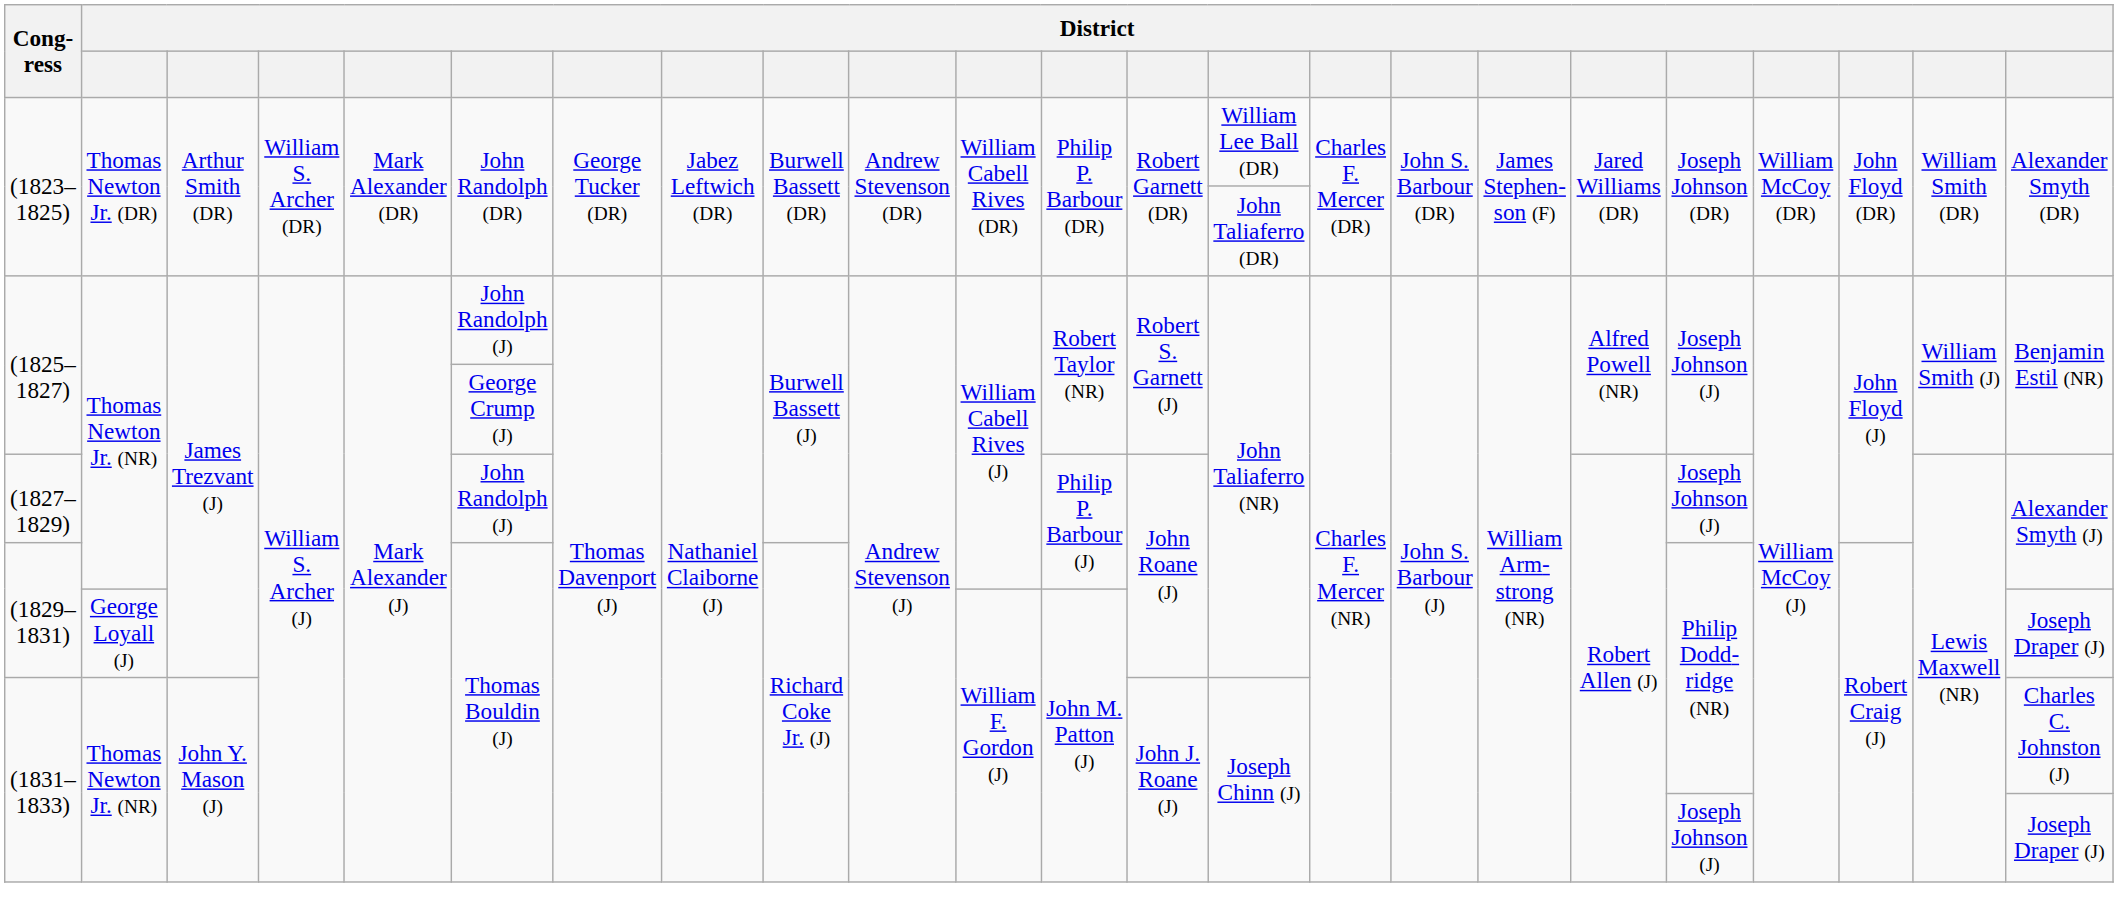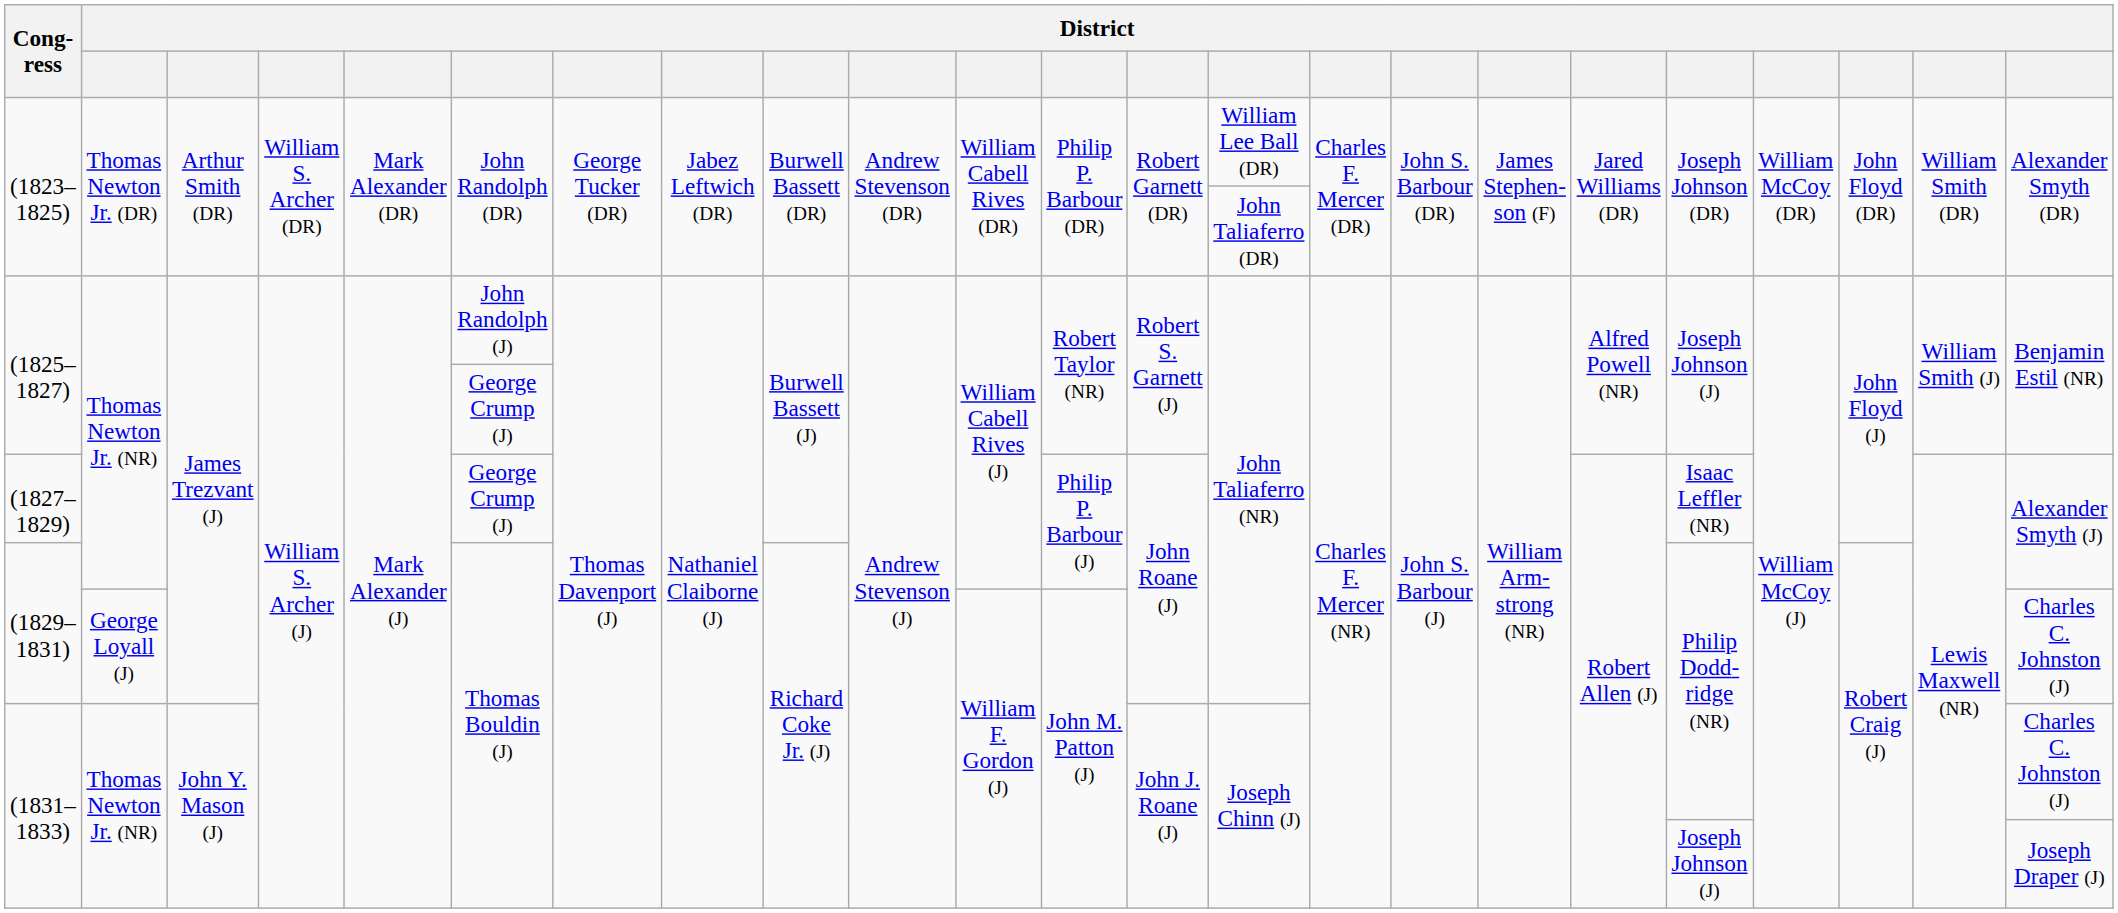(1827–1829) | column 6: John Randolph (J) -> George Crump (J)
(1827–1829) | column 19: Joseph Johnson (J) -> Isaac Leffler (NR)
(1829–1831) / George Loyall (J) | column 23: Joseph Draper (J) -> Charles C. Johnston (J)
